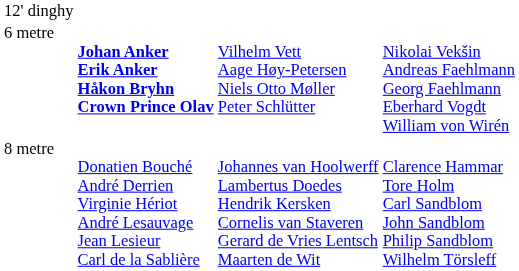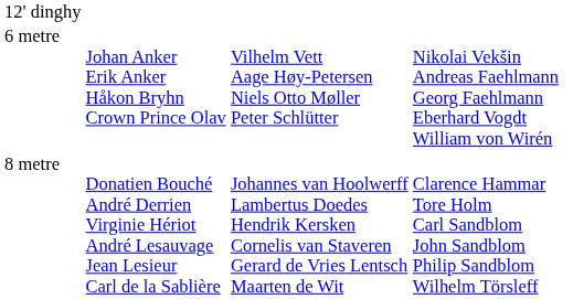6 metre | column 2: bold -> normal
